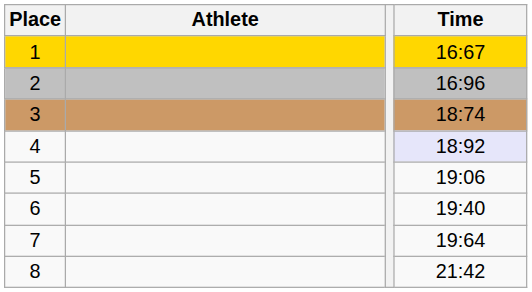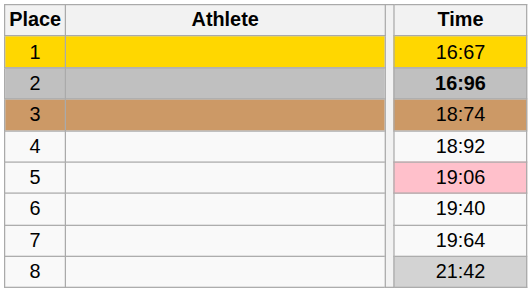2 | Time: normal -> bold
4 | Time: lavender background -> no background
5 | Time: no background -> pink background
8 | Time: no background -> lightgrey background
